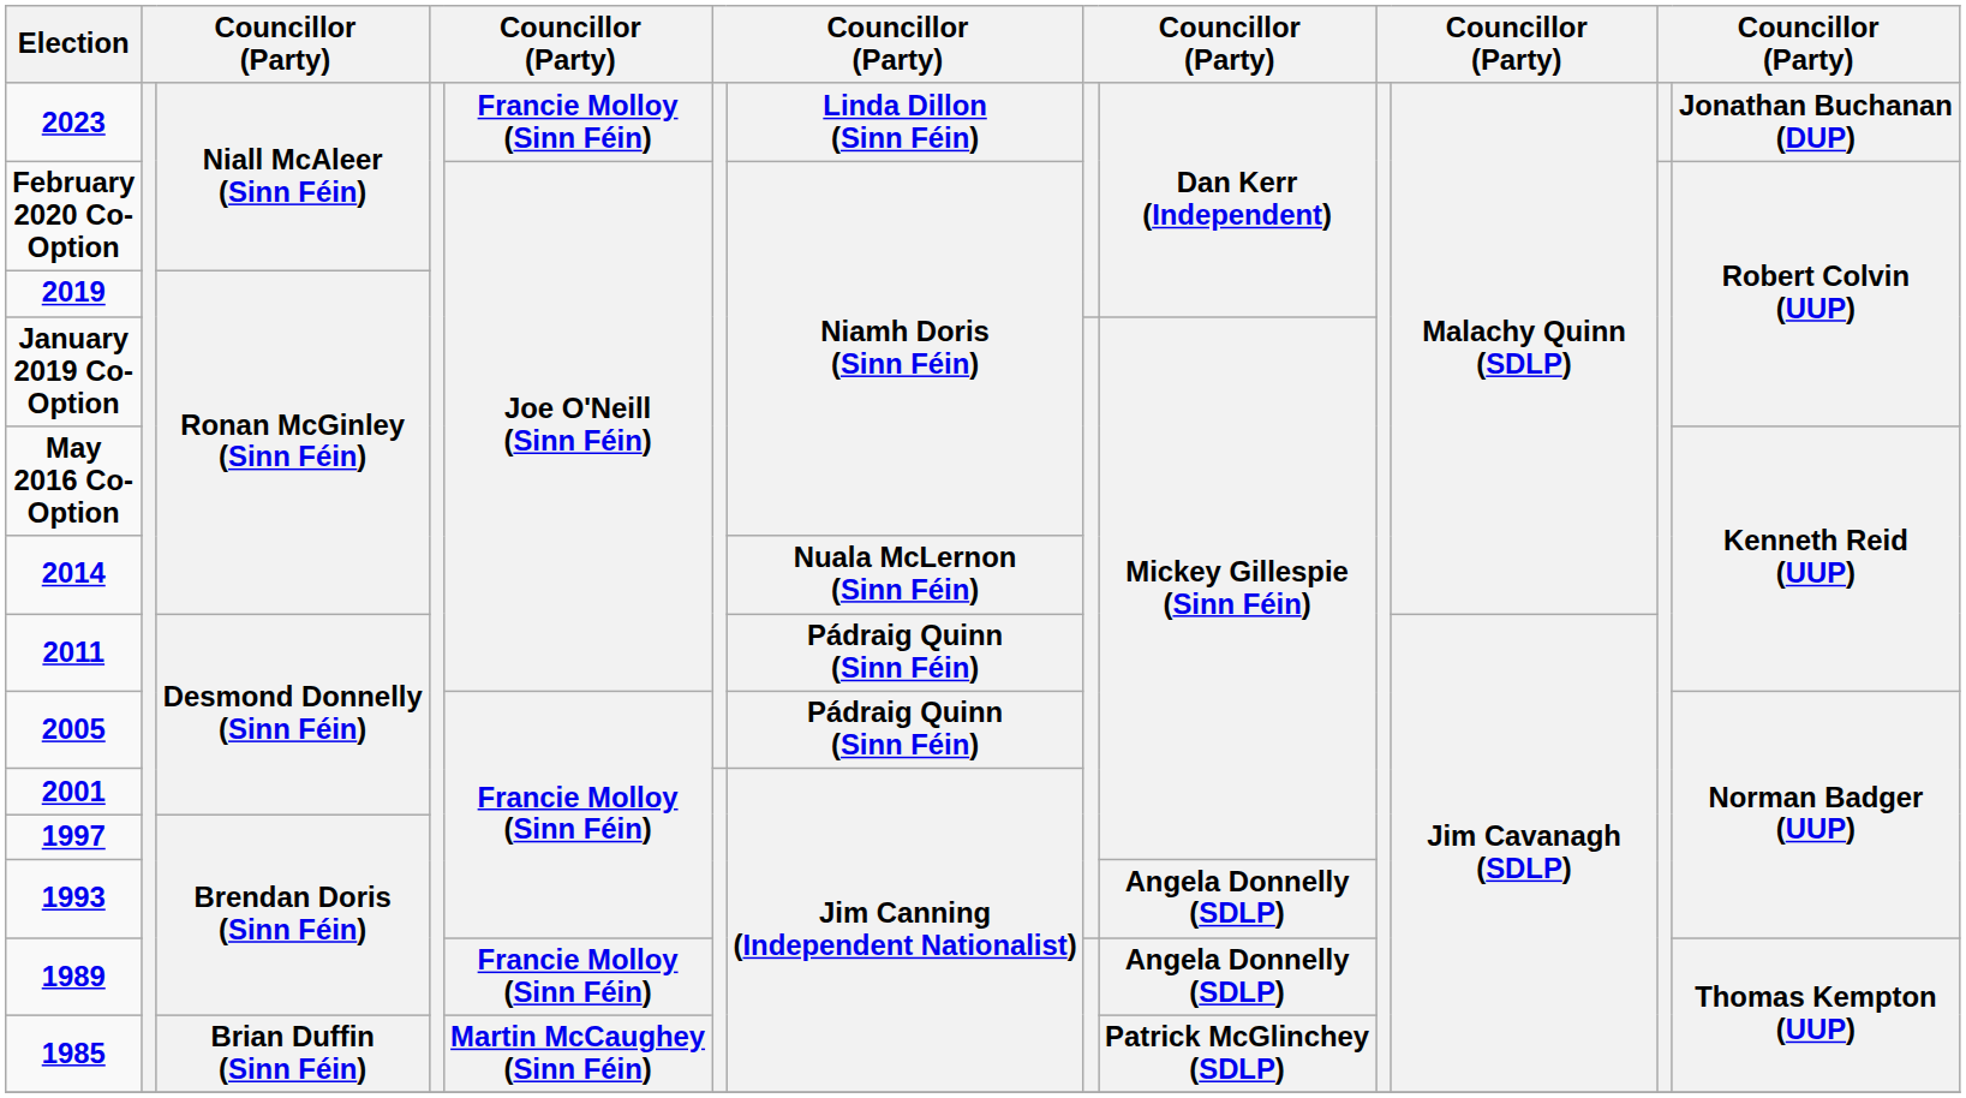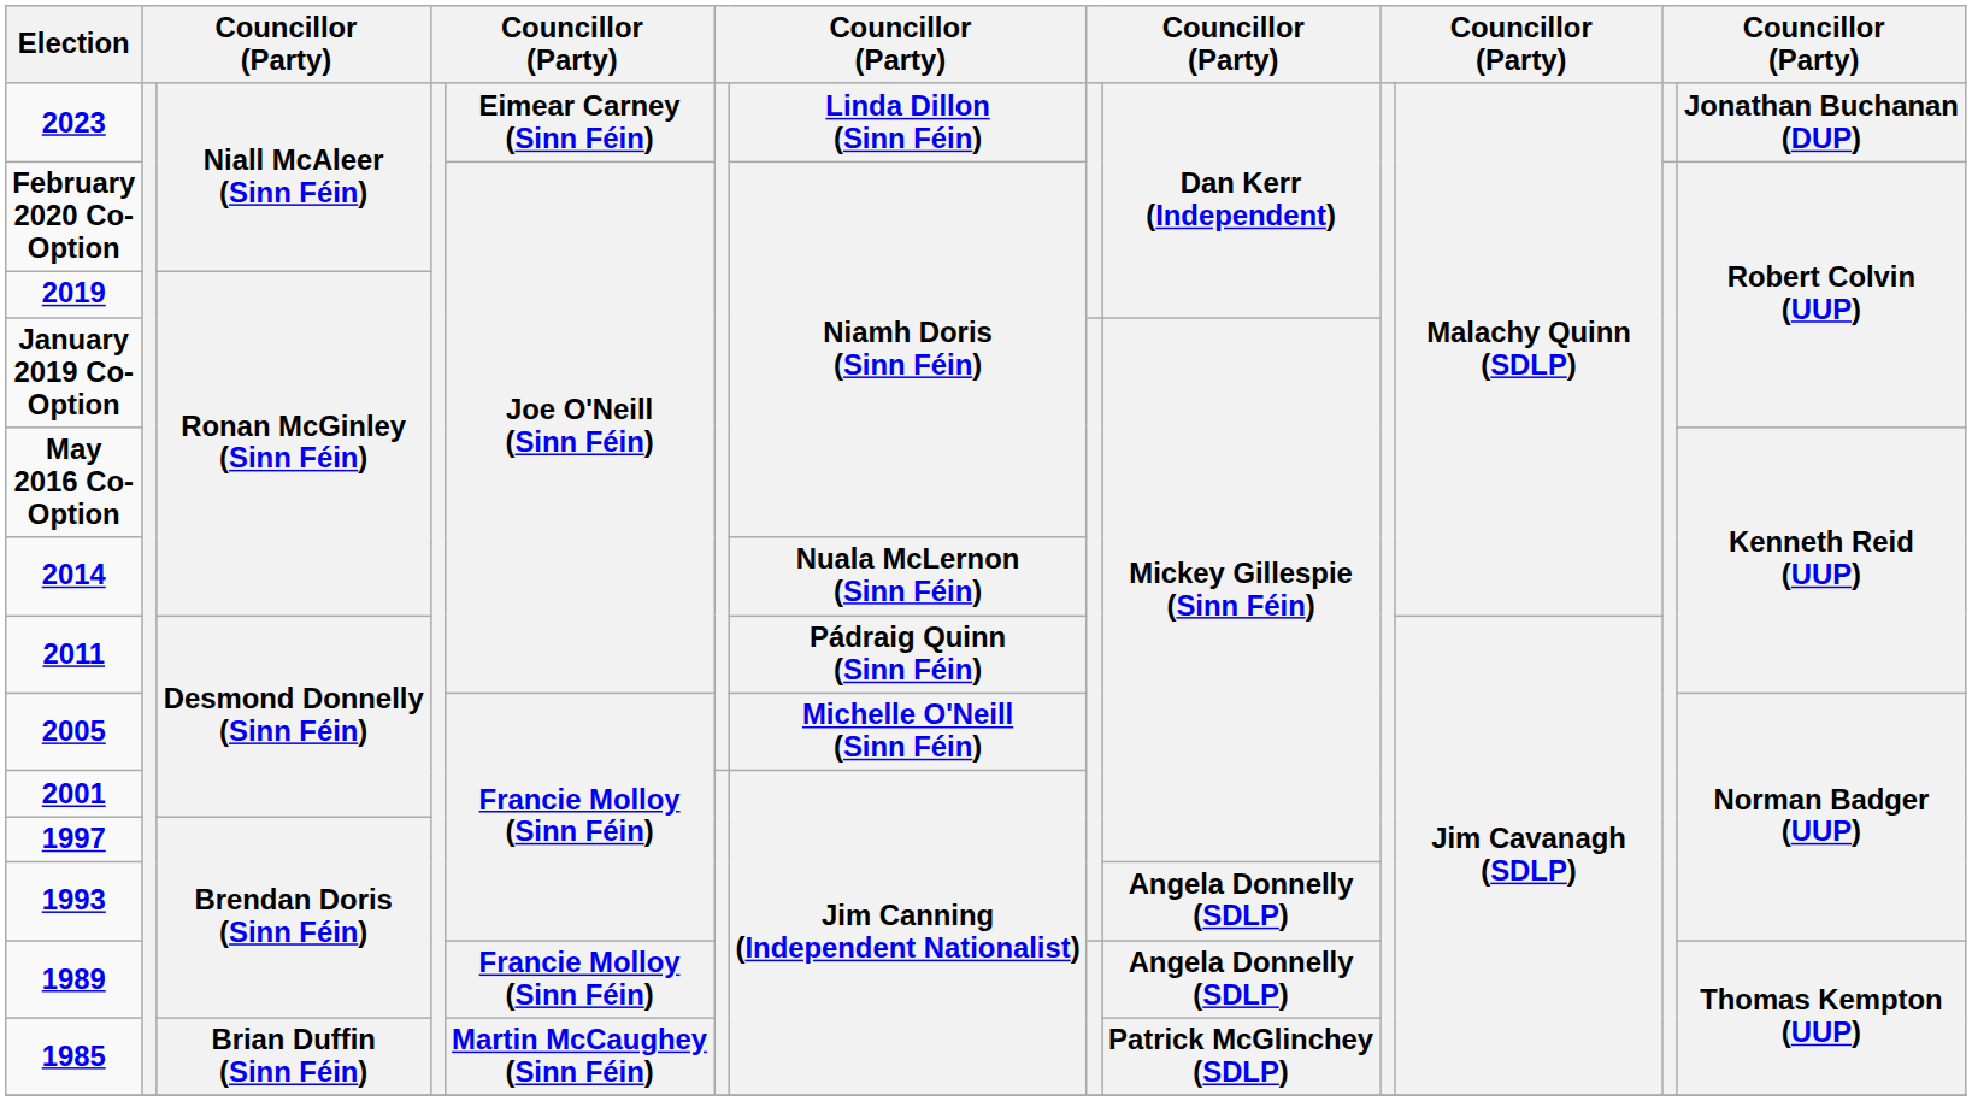2023 | column 5: Francie Molloy (Sinn Féin) -> Eimear Carney (Sinn Féin)
2005 | column 7: Pádraig Quinn (Sinn Féin) -> Michelle O'Neill (Sinn Féin)
